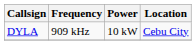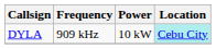DYLA | Location: no background -> paleturquoise background
